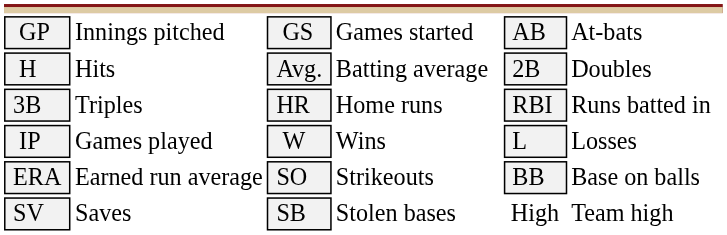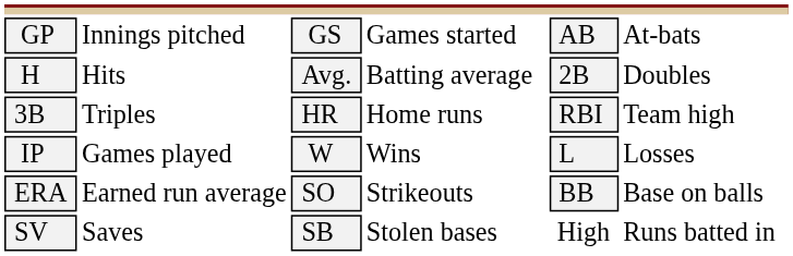3B | column 6: Runs batted in -> Team high
SV | column 6: Team high -> Runs batted in
